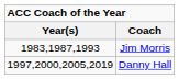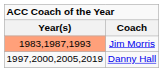Jim Morris | Year(s): no background -> lightsalmon background
